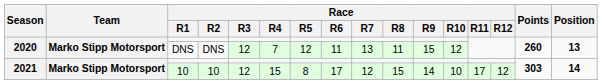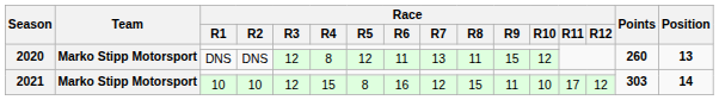row 4 | Race / R4: 7 -> 8
row 6 | Race / R6: 17 -> 16
row 6 | Race / R9: 14 -> 11
